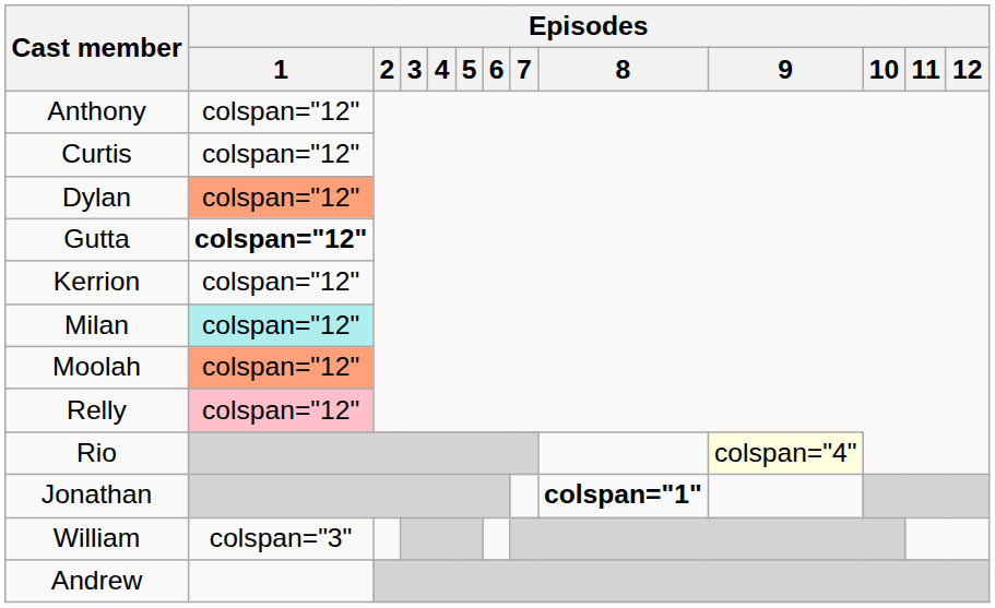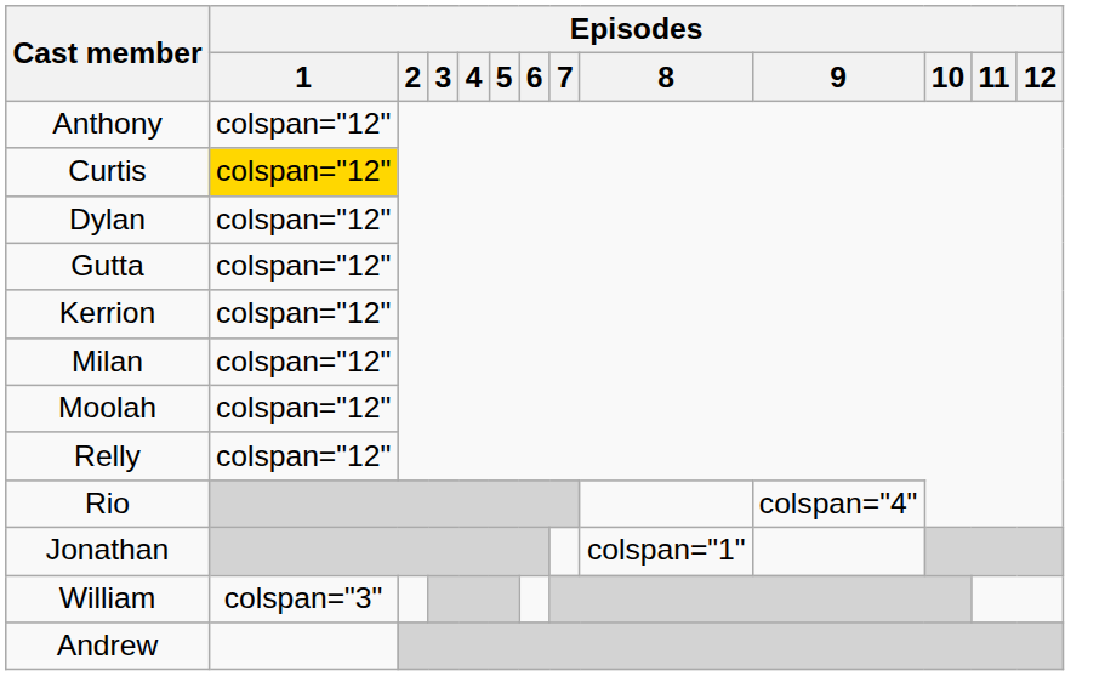Curtis | Episodes / 1: no background -> gold background
Dylan | Episodes / 1: lightsalmon background -> no background
Gutta | Episodes / 1: bold -> normal
Milan | Episodes / 1: paleturquoise background -> no background
Moolah | Episodes / 1: lightsalmon background -> no background
Relly | Episodes / 1: pink background -> no background
Rio | Episodes / 9: lightyellow background -> no background
Jonathan | Episodes / 8: bold -> normal
